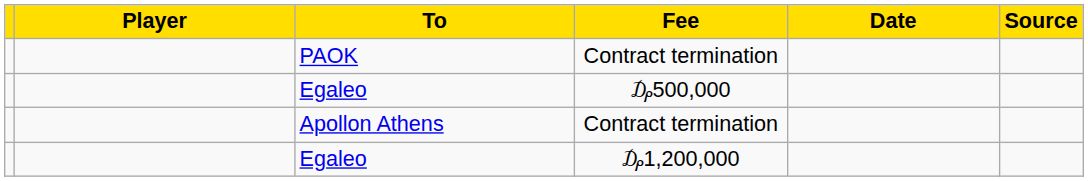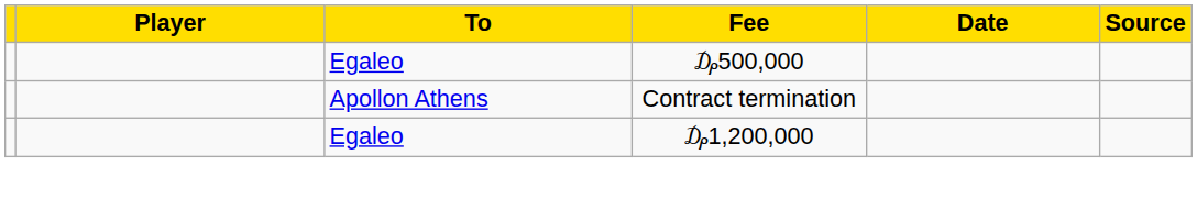- row: PAOK | Contract termination
